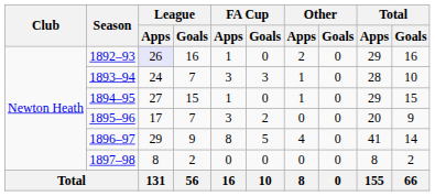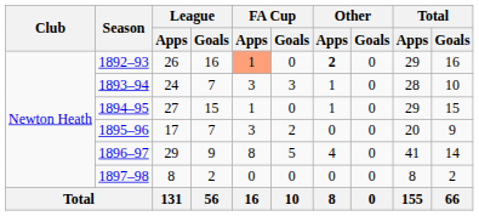1892–93 | League / Apps: lavender background -> no background
1892–93 | FA Cup / Apps: no background -> lightsalmon background
1892–93 | Other / Apps: normal -> bold
